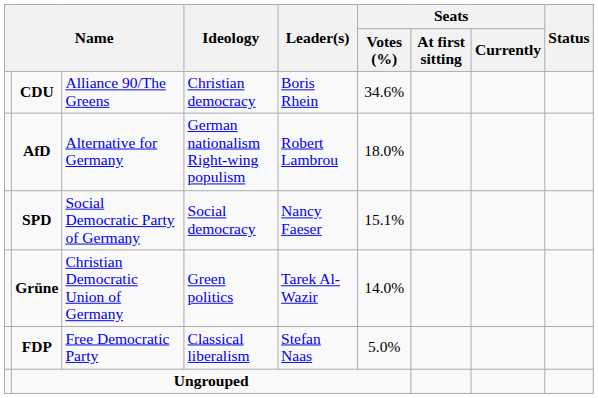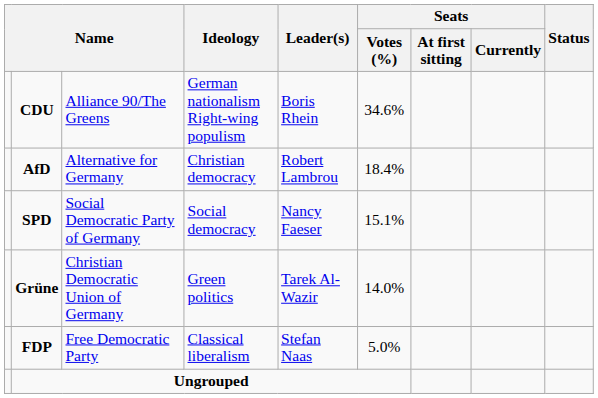CDU | Ideology: Christian democracy -> German nationalism Right-wing populism
AfD | Ideology: German nationalism Right-wing populism -> Christian democracy
AfD | Seats / Votes (%): 18.0% -> 18.4%
